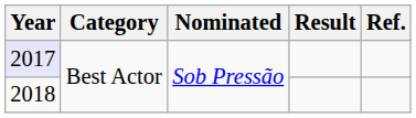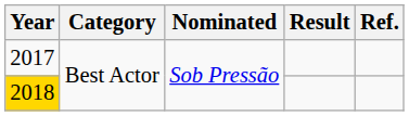2017 | Year: lavender background -> no background
2018 | Year: no background -> gold background
